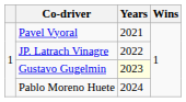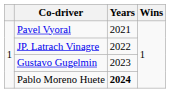Gustavo Gugelmin | Years: lightyellow background -> no background
Pablo Moreno Huete | Years: normal -> bold
